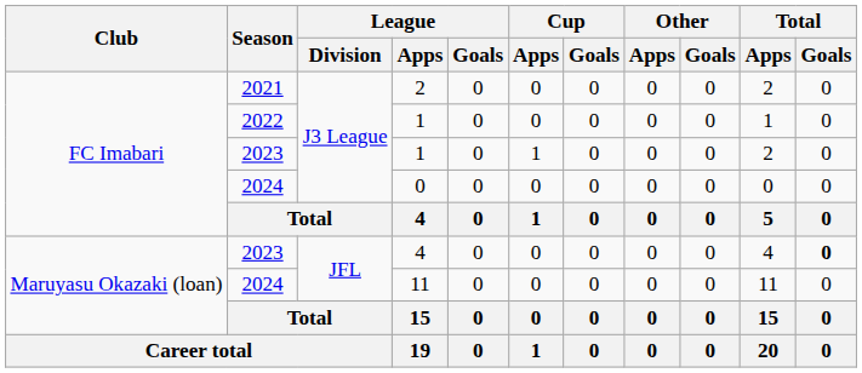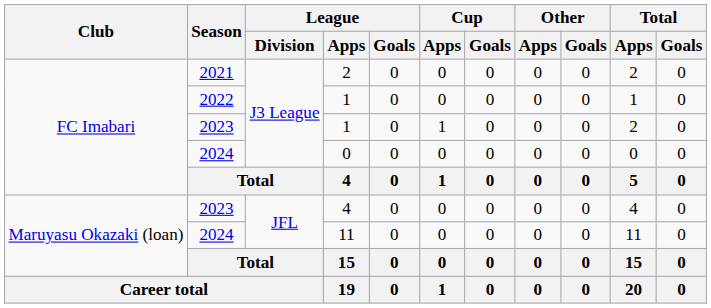2023 / 4 | Total / Goals: bold -> normal
